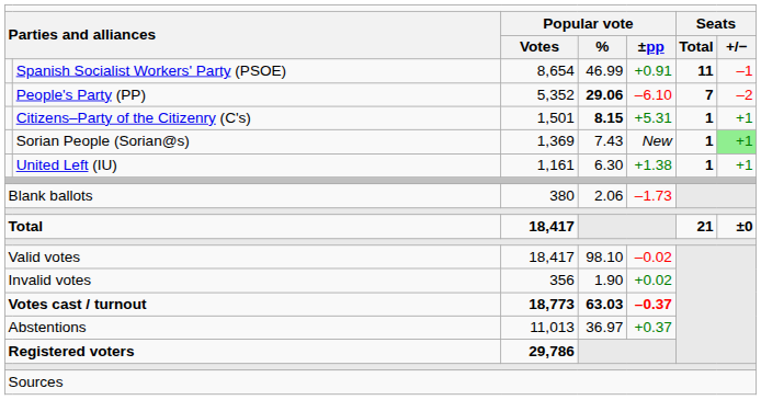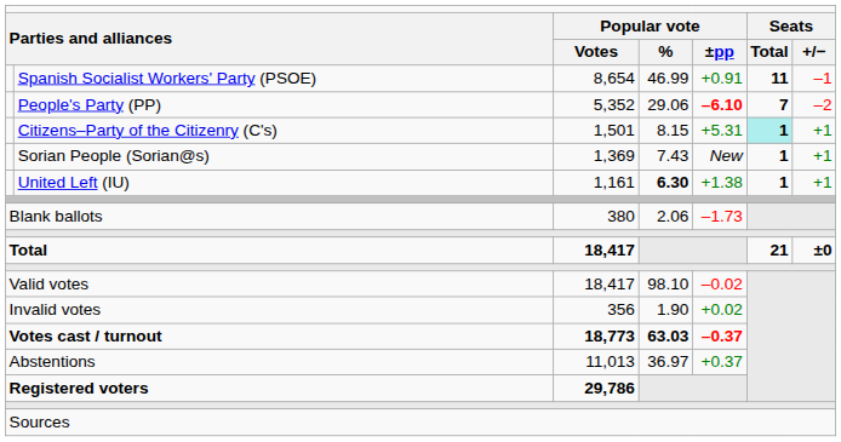People's Party (PP) | column 4: bold -> normal
People's Party (PP) | column 5: normal -> bold
Citizens–Party of the Citizenry (C's) | column 4: bold -> normal
Citizens–Party of the Citizenry (C's) | column 6: no background -> paleturquoise background
Sorian People (Sorian@s) | column 7: lightgreen background -> no background
United Left (IU) | column 4: normal -> bold
